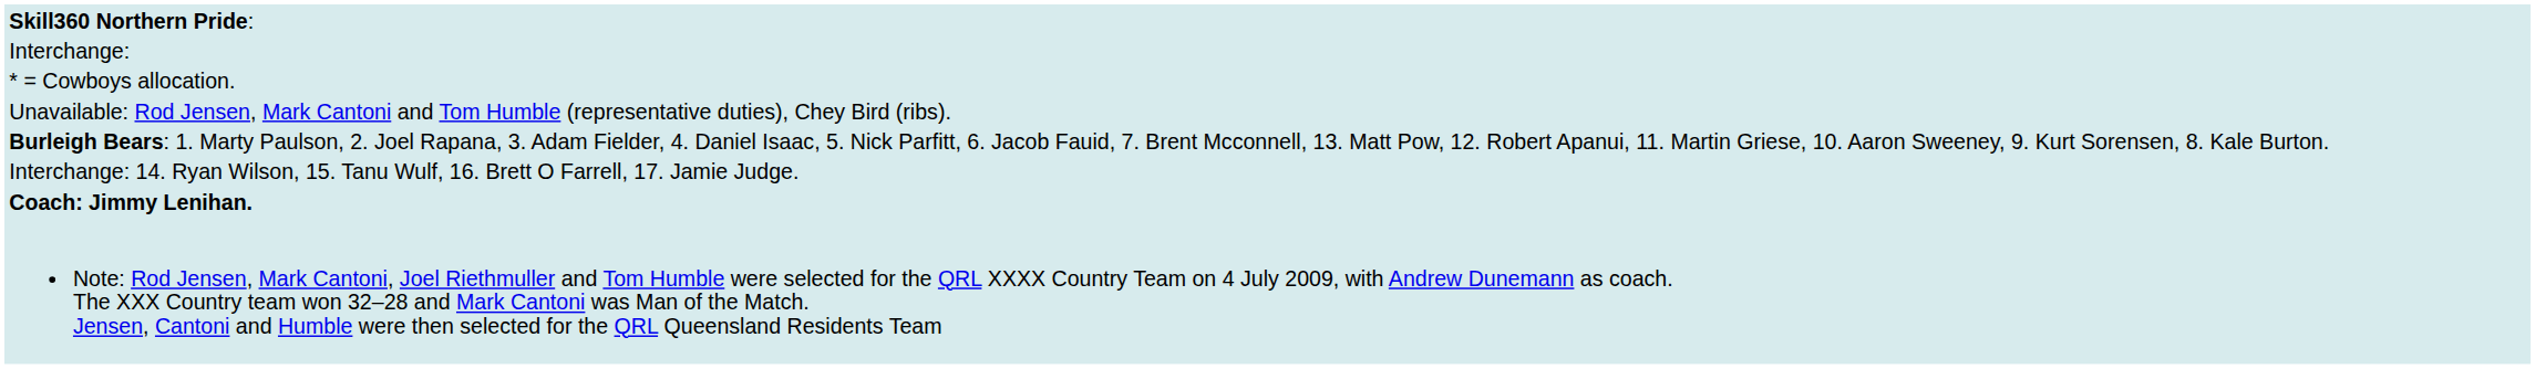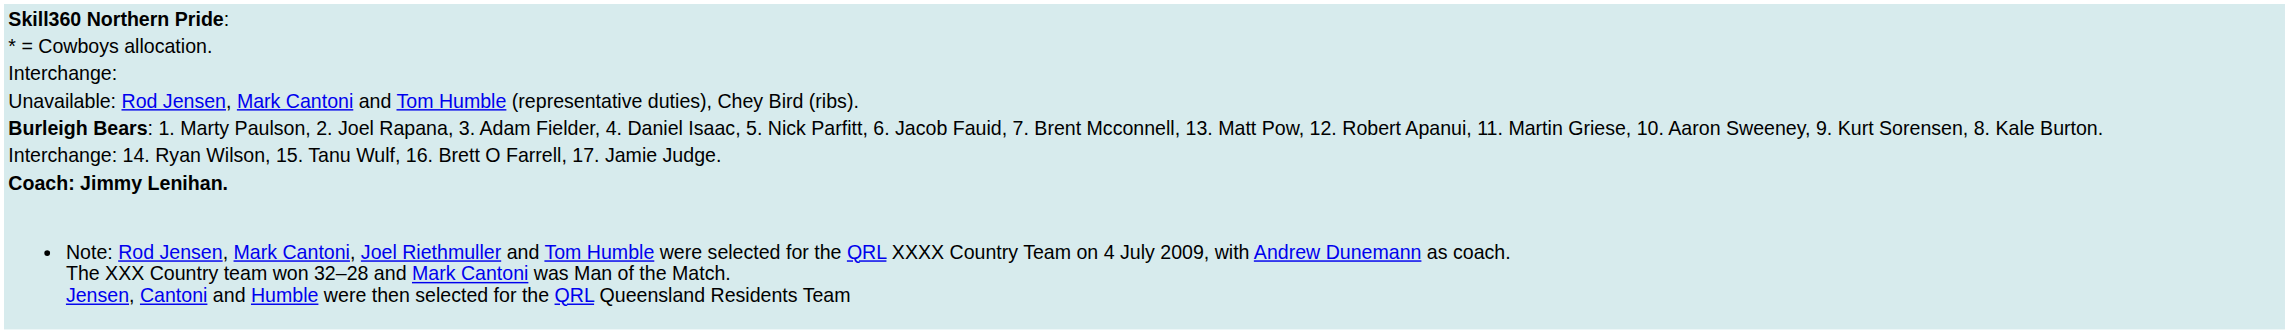row 2 | column 1: Interchange: -> * = Cowboys allocation.
row 3 | column 1: * = Cowboys allocation. -> Interchange:
